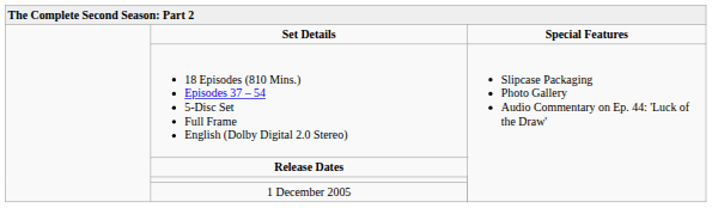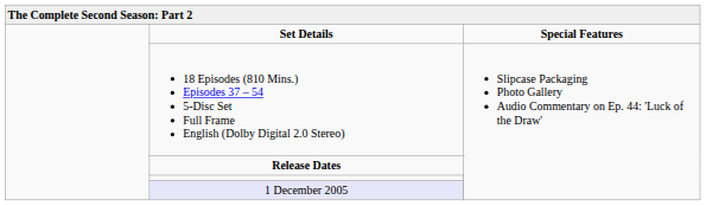1 December 2005 | column 2: no background -> lavender background
